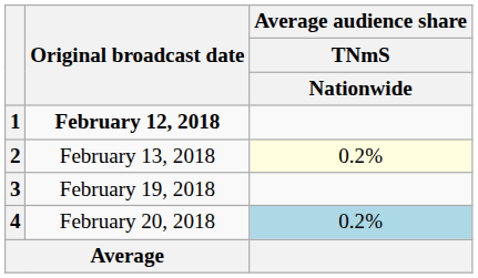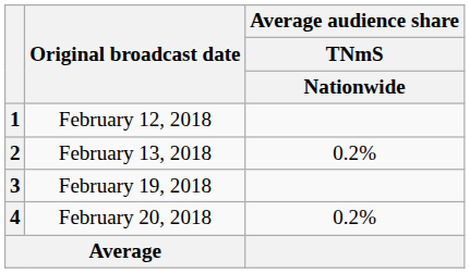1 | Original broadcast date: bold -> normal
2 | Average audience share / TNmS / Nationwide: lightyellow background -> no background
4 | Average audience share / TNmS / Nationwide: lightblue background -> no background
